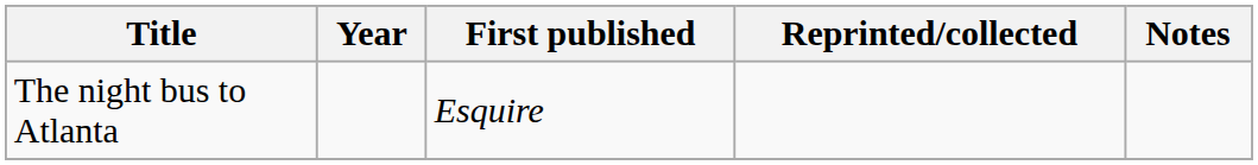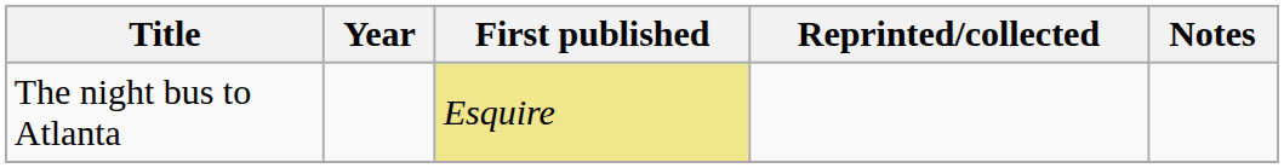The night bus to Atlanta | First published: no background -> khaki background
